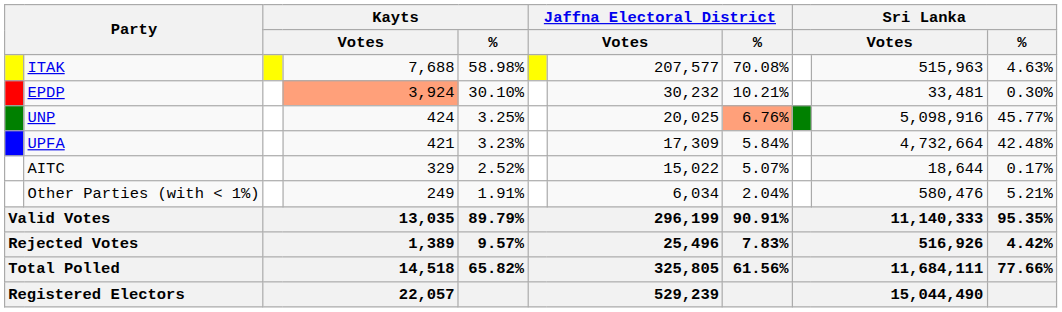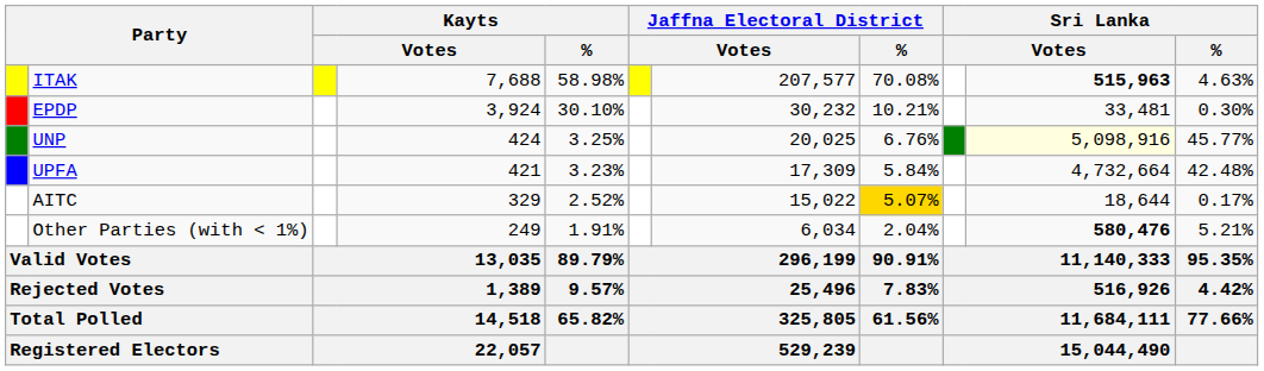ITAK | column 10: normal -> bold
EPDP | column 4: lightsalmon background -> no background
UNP | Jaffna Electoral District / %: lightsalmon background -> no background
UNP | column 10: no background -> lightyellow background
AITC | Jaffna Electoral District / %: no background -> gold background
Other Parties (with < 1%) | column 10: normal -> bold
